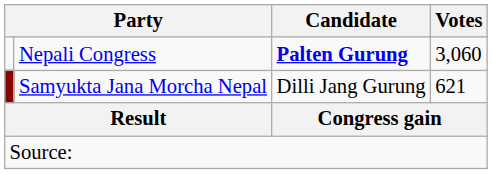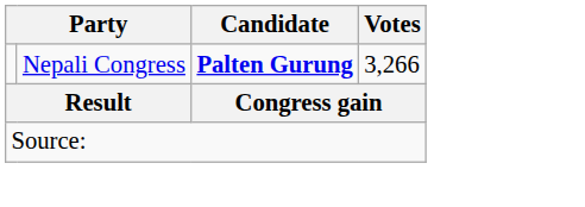Nepali Congress | Votes: 3,060 -> 3,266
- row: Samyukta Jana Morcha Nepal | Dilli Jang Gurung | 621
